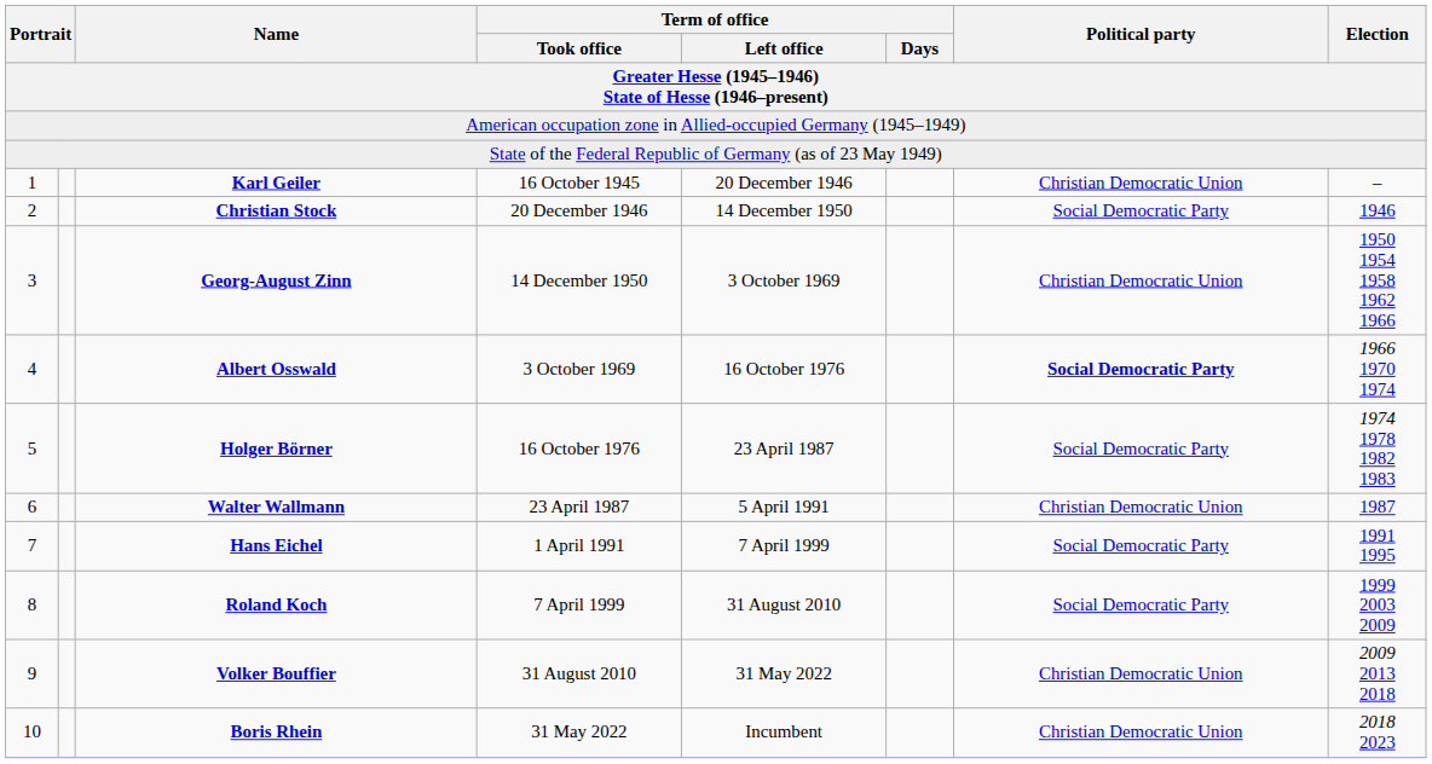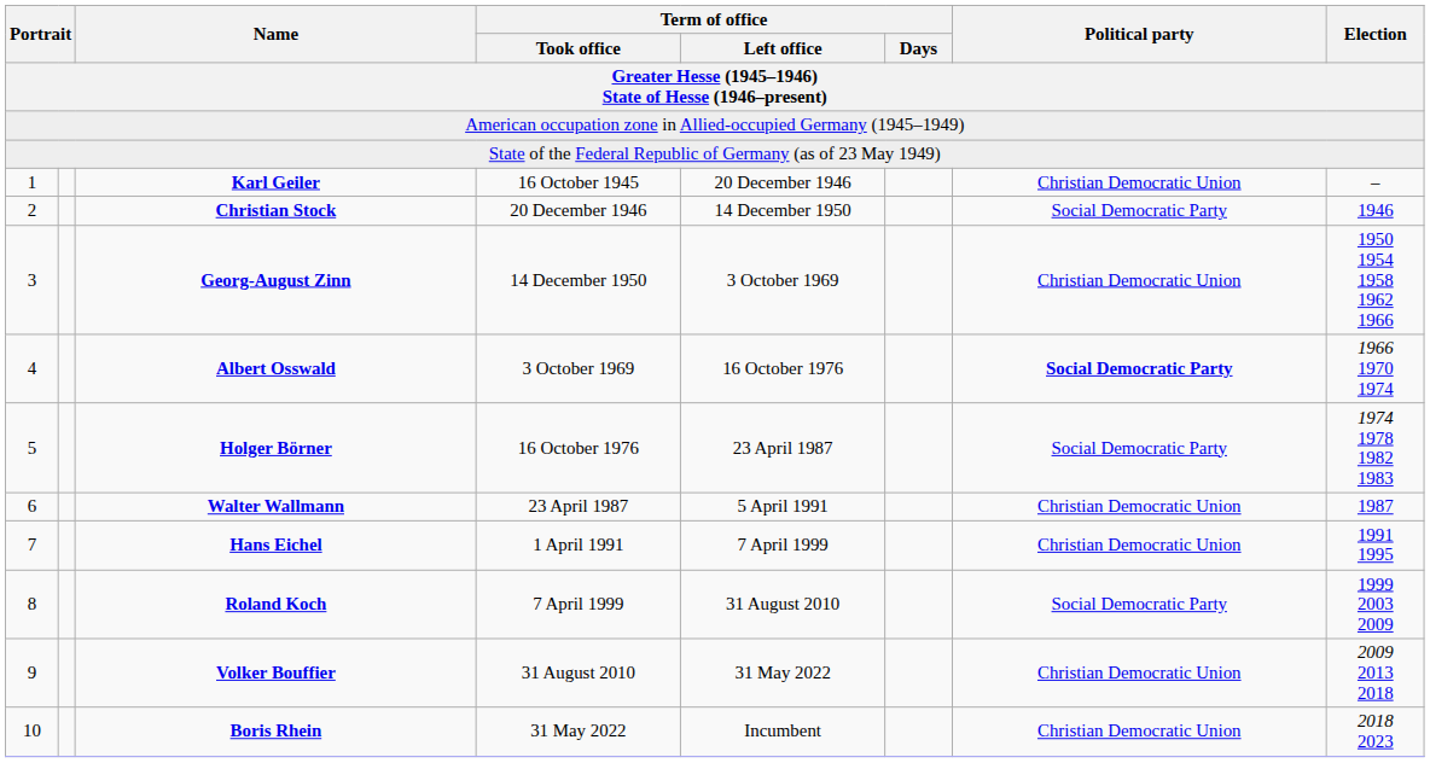Hans Eichel | Political party: Social Democratic Party -> Christian Democratic Union
